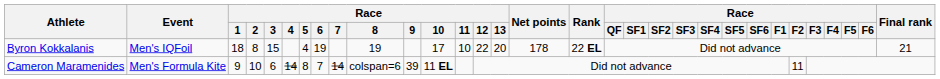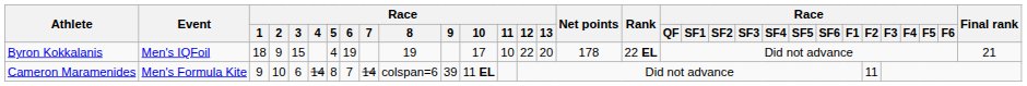Byron Kokkalanis | Race / 2: 8 -> 9
